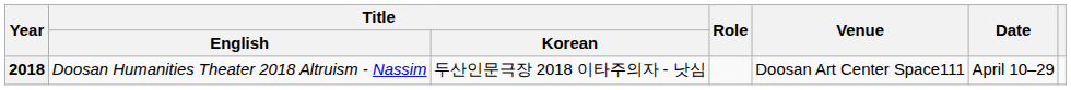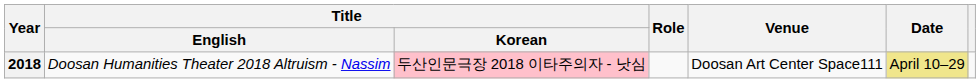2018 | Title / Korean: no background -> pink background
2018 | Date: no background -> khaki background
